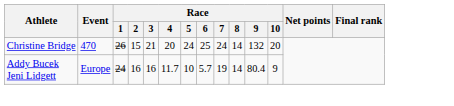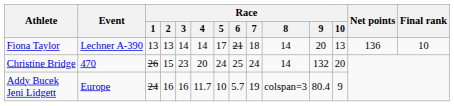+ row: Fiona Taylor | Lechner A-390 | 13 | 13 | 14 | 14 | 17 | 21 | 18 | 14 | 20 | 13 | 136 | 10
Christine Bridge | Race / 3: 21 -> 23
Addy Bucek Jeni Lidgett | Race / 8: 14 -> colspan=3
